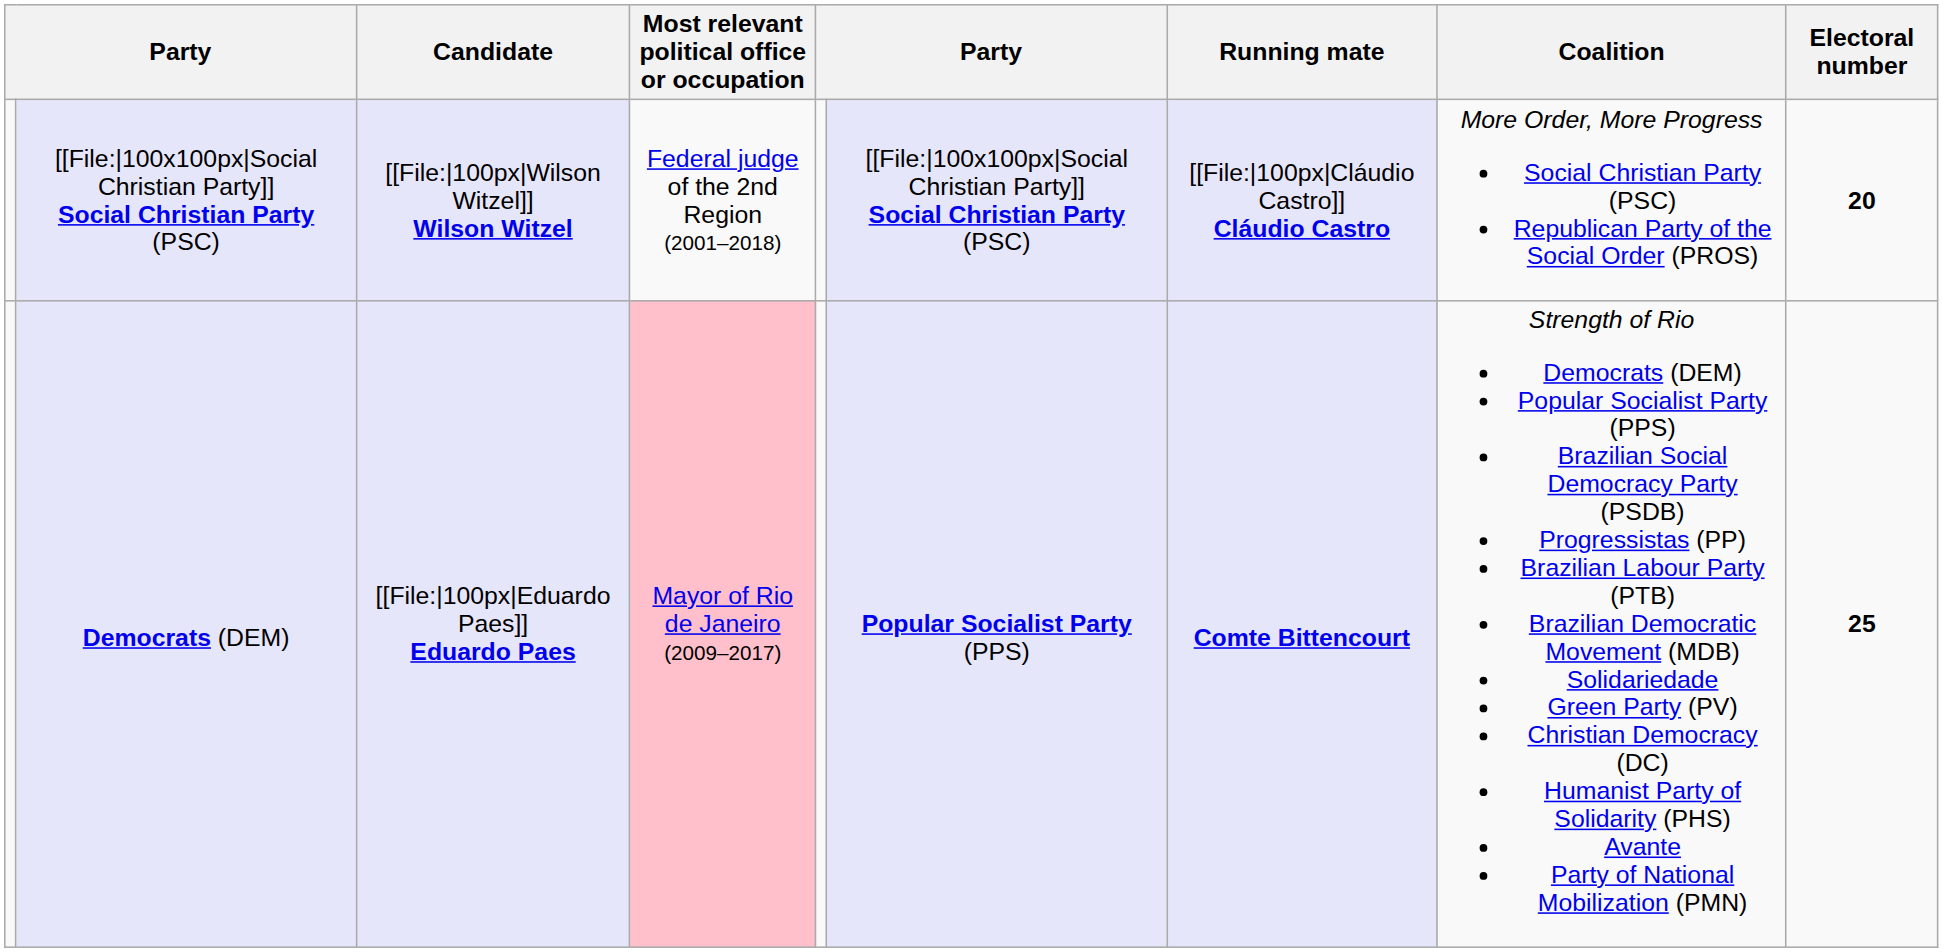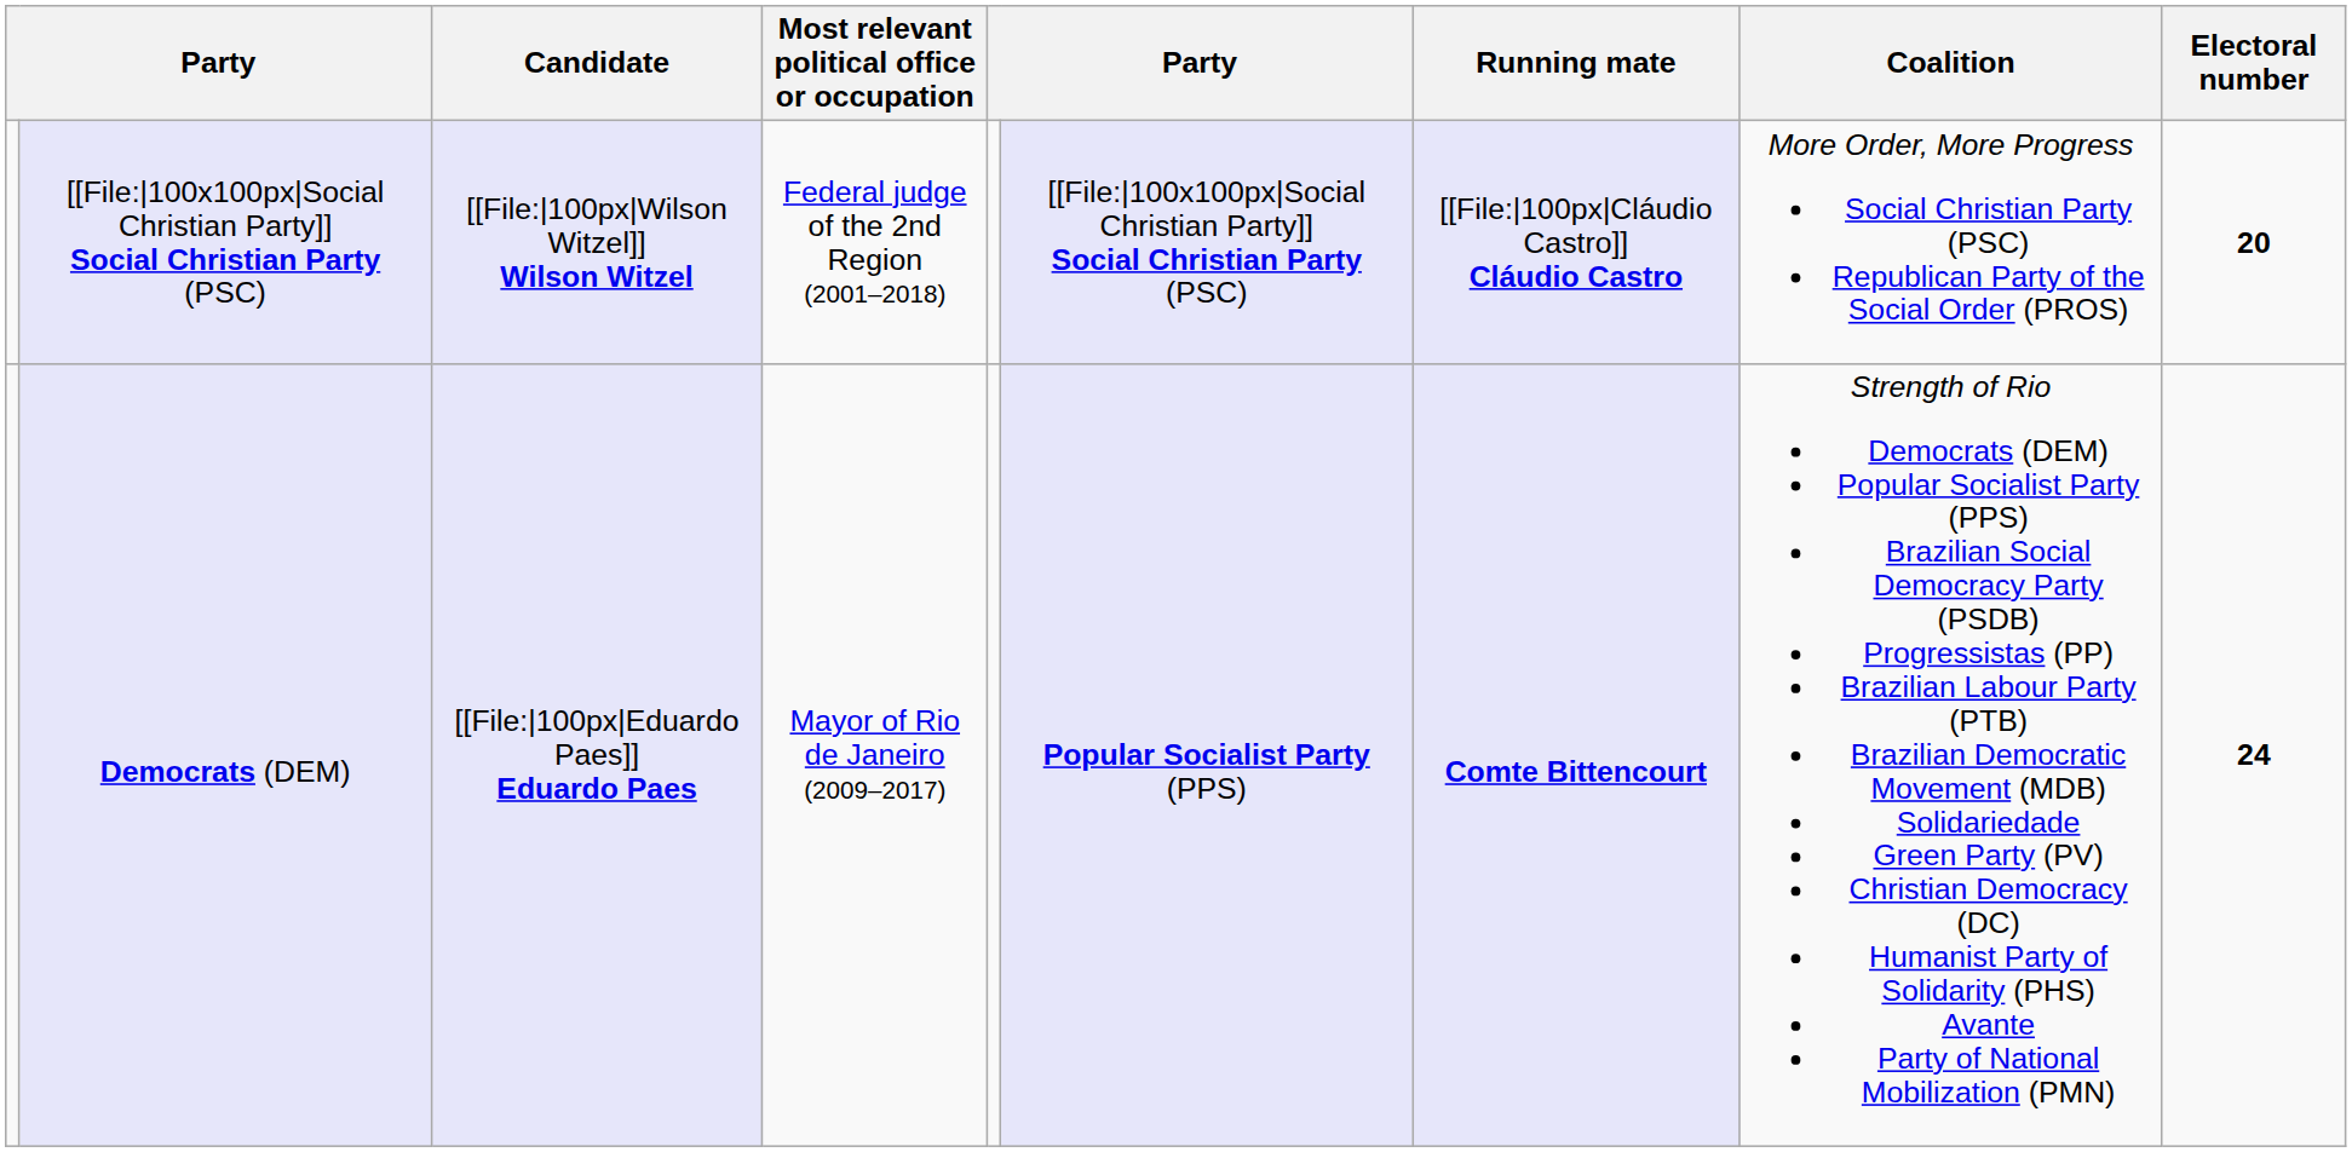Democrats (DEM) | Most relevant political office or occupation: pink background -> no background
Democrats (DEM) | Electoral number: 25 -> 24
